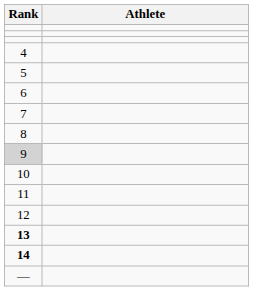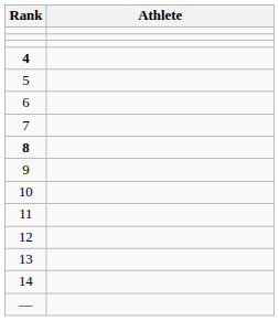row 5 | Rank: normal -> bold
row 9 | Rank: normal -> bold
row 10 | Rank: lightgrey background -> no background
row 14 | Rank: bold -> normal
row 15 | Rank: bold -> normal
